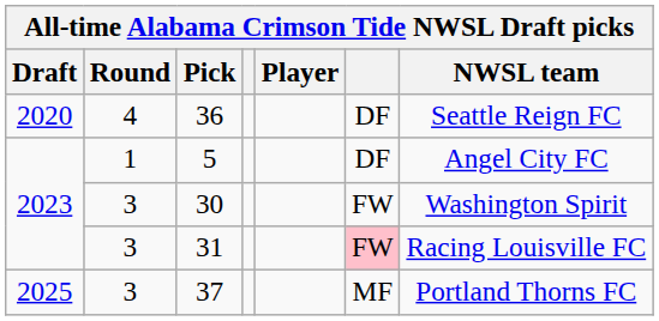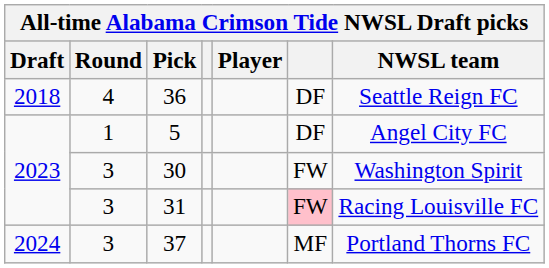36 | Draft: 2020 -> 2018
37 | Draft: 2025 -> 2024
